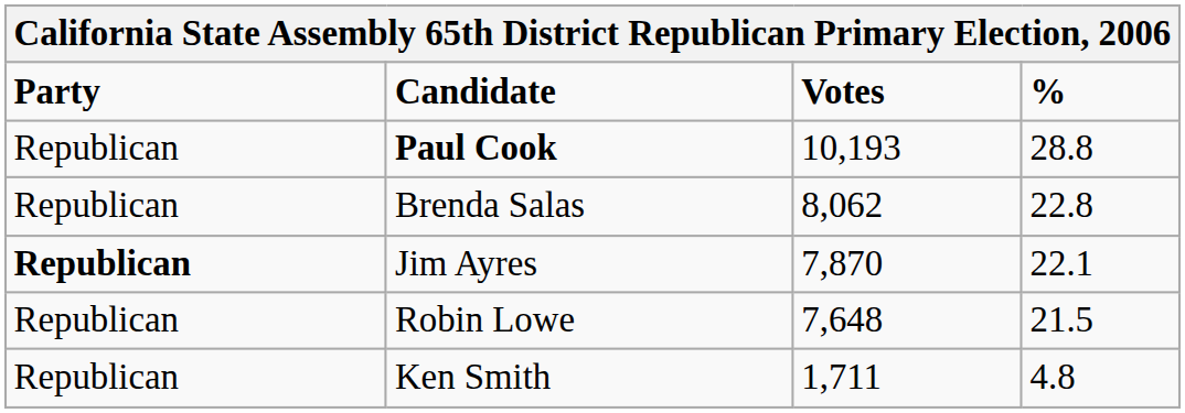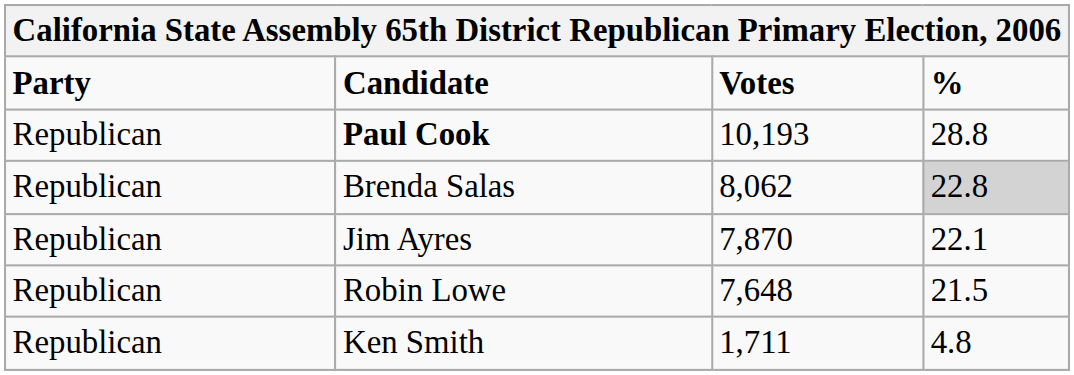Brenda Salas | %: no background -> lightgrey background
Jim Ayres | Party: bold -> normal
